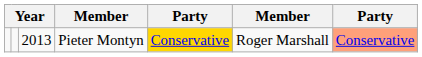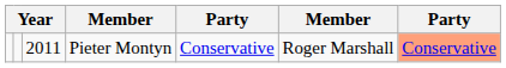Pieter Montyn | column 3: 2013 -> 2011
Pieter Montyn | column 5: gold background -> no background
